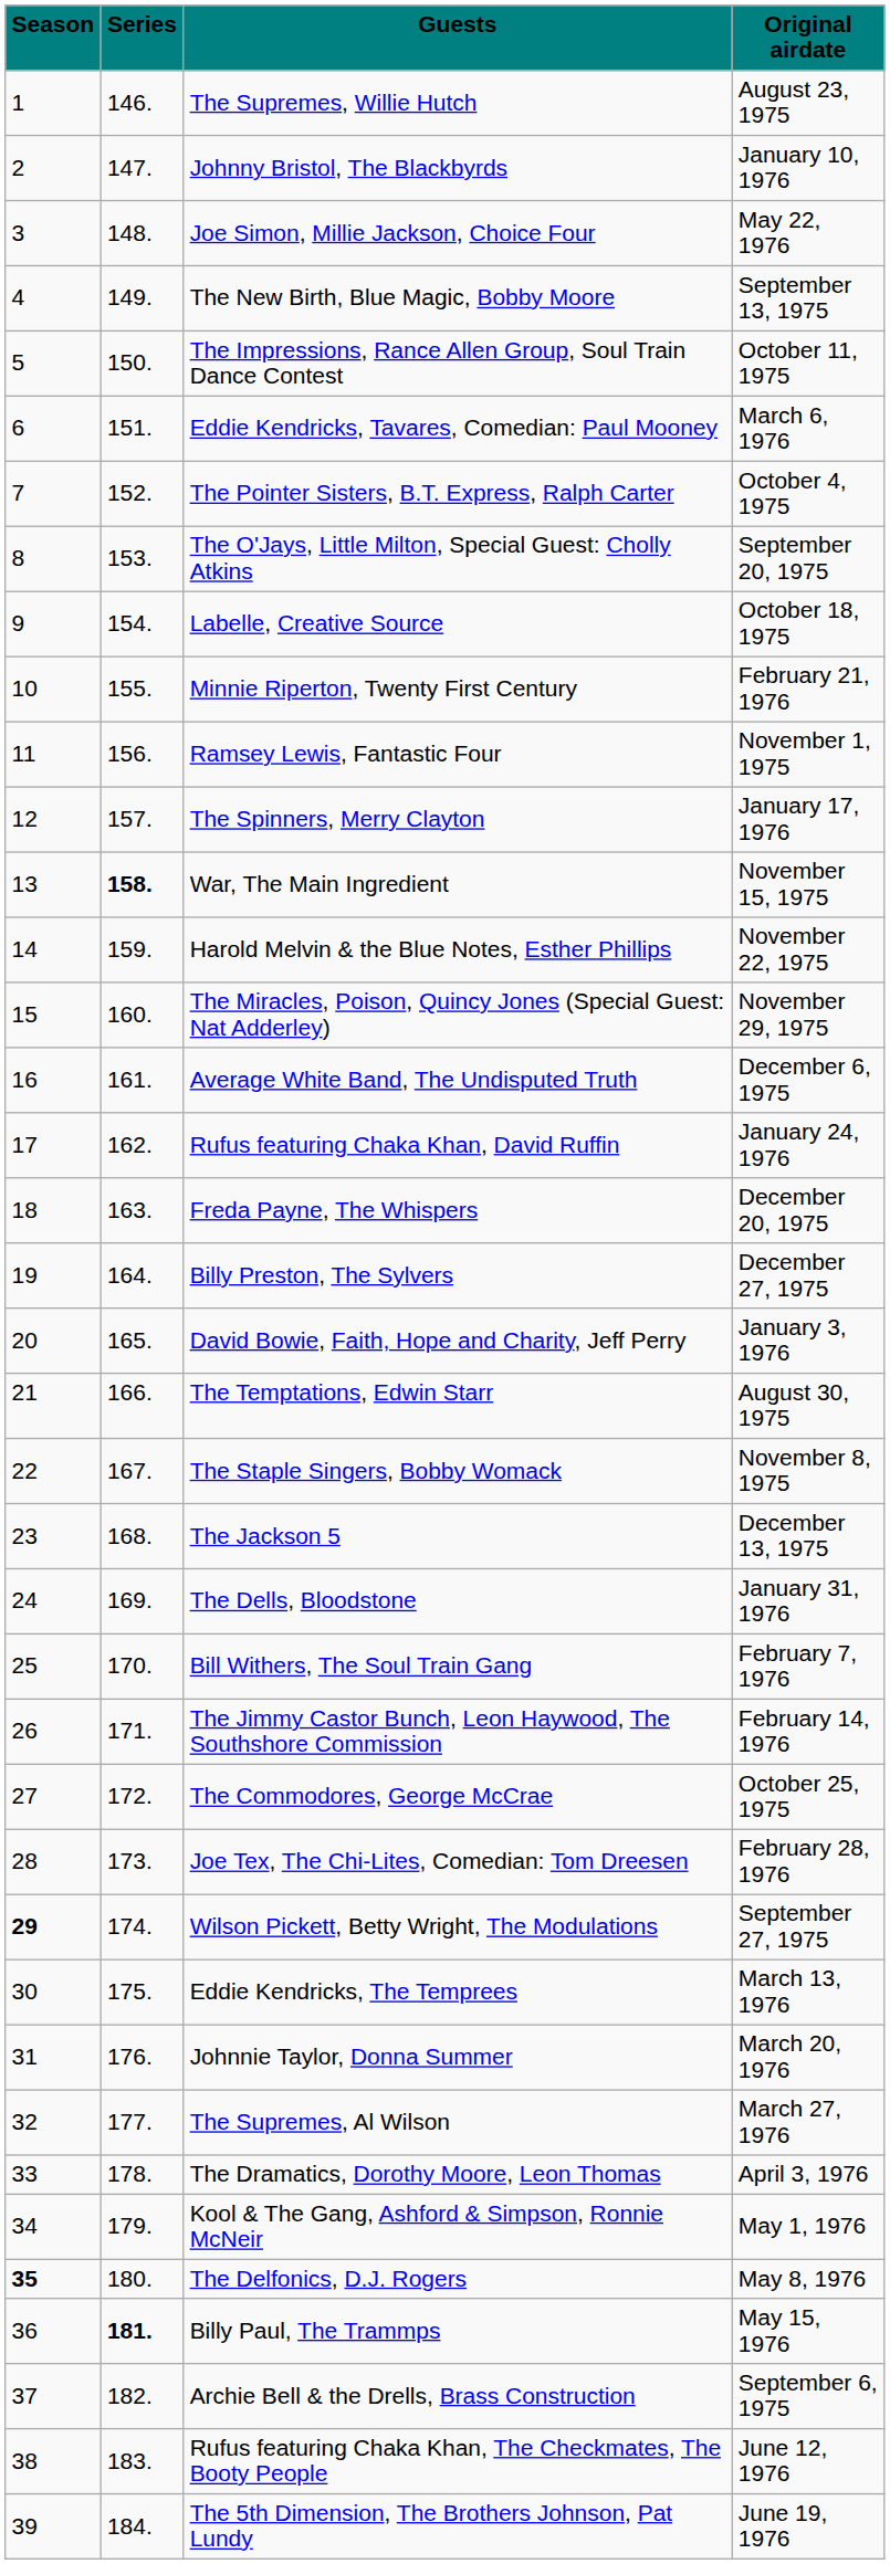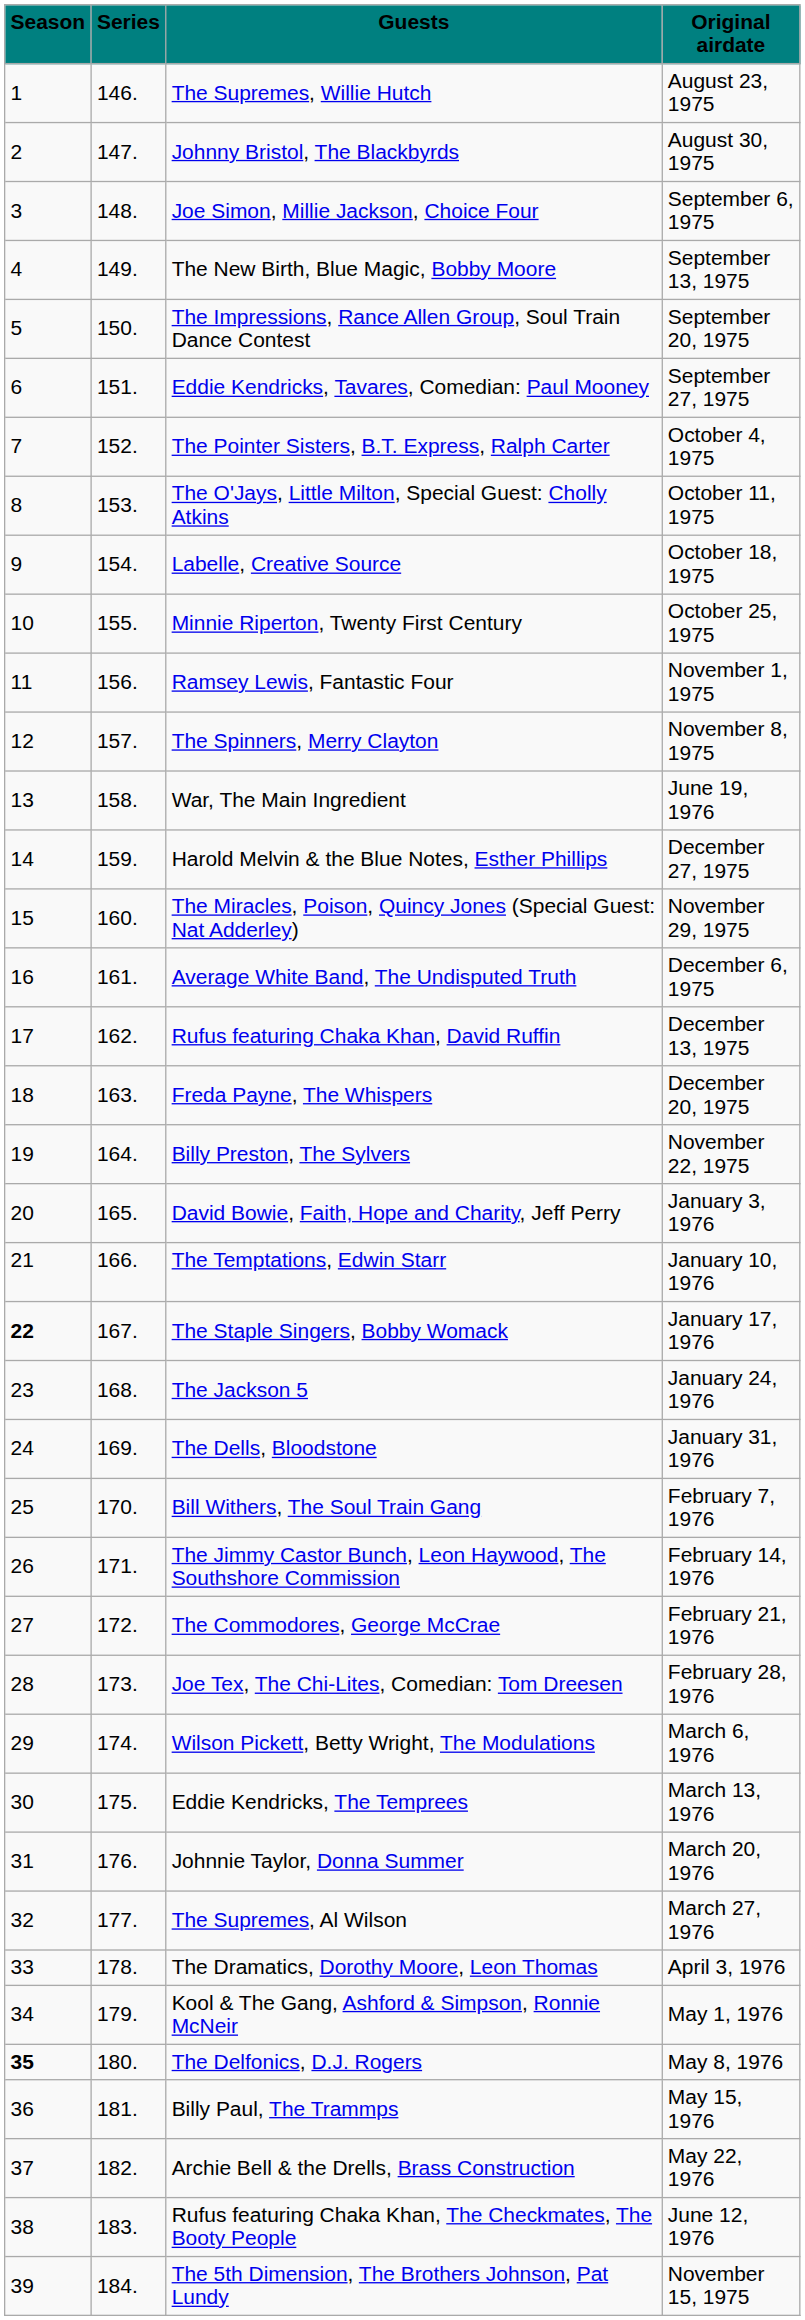Johnny Bristol, The Blackbyrds | Original airdate: January 10, 1976 -> August 30, 1975
Joe Simon, Millie Jackson, Choice Four | Original airdate: May 22, 1976 -> September 6, 1975
The Impressions, Rance Allen Group, Soul Train Dance Contest | Original airdate: October 11, 1975 -> September 20, 1975
Eddie Kendricks, Tavares, Comedian: Paul Mooney | Original airdate: March 6, 1976 -> September 27, 1975
The O'Jays, Little Milton, Special Guest: Cholly Atkins | Original airdate: September 20, 1975 -> October 11, 1975
Minnie Riperton, Twenty First Century | Original airdate: February 21, 1976 -> October 25, 1975
The Spinners, Merry Clayton | Original airdate: January 17, 1976 -> November 8, 1975
War, The Main Ingredient | Series: bold -> normal
War, The Main Ingredient | Original airdate: November 15, 1975 -> June 19, 1976
Harold Melvin & the Blue Notes, Esther Phillips | Original airdate: November 22, 1975 -> December 27, 1975
Rufus featuring Chaka Khan, David Ruffin | Original airdate: January 24, 1976 -> December 13, 1975
Billy Preston, The Sylvers | Original airdate: December 27, 1975 -> November 22, 1975
The Temptations, Edwin Starr | Original airdate: August 30, 1975 -> January 10, 1976
The Staple Singers, Bobby Womack | Season: normal -> bold
The Staple Singers, Bobby Womack | Original airdate: November 8, 1975 -> January 17, 1976
The Jackson 5 | Original airdate: December 13, 1975 -> January 24, 1976
The Commodores, George McCrae | Original airdate: October 25, 1975 -> February 21, 1976
Wilson Pickett, Betty Wright, The Modulations | Season: bold -> normal
Wilson Pickett, Betty Wright, The Modulations | Original airdate: September 27, 1975 -> March 6, 1976
Billy Paul, The Trammps | Series: bold -> normal
Archie Bell & the Drells, Brass Construction | Original airdate: September 6, 1975 -> May 22, 1976
The 5th Dimension, The Brothers Johnson, Pat Lundy | Original airdate: June 19, 1976 -> November 15, 1975
